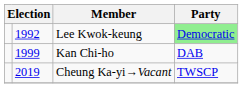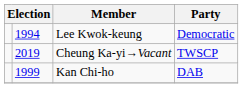Lee Kwok-keung | column 2: 1992 -> 1994
Lee Kwok-keung | Party: lightgreen background -> no background
rows swapped: Kan Chi-ho <-> Cheung Ka-yi→Vacant
